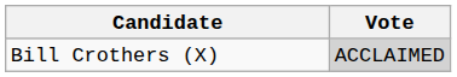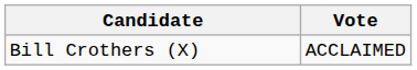Bill Crothers (X) | Vote: lightgrey background -> no background
